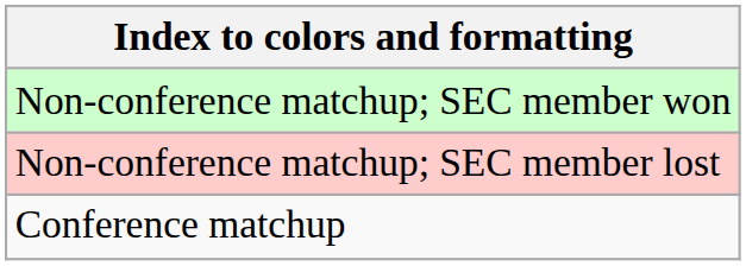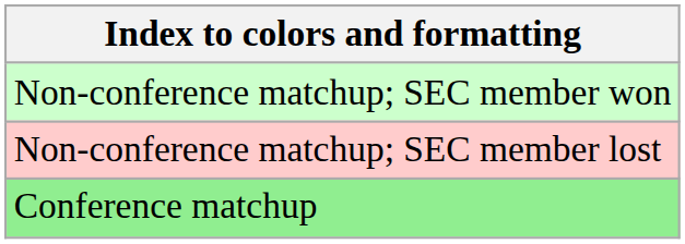row 4 | column 1: no background -> lightgreen background
